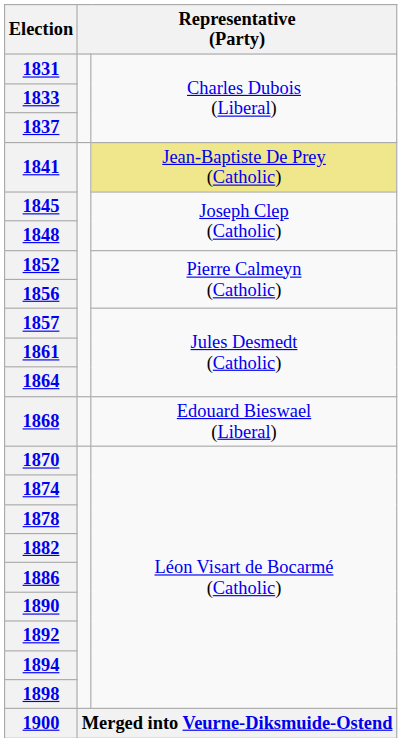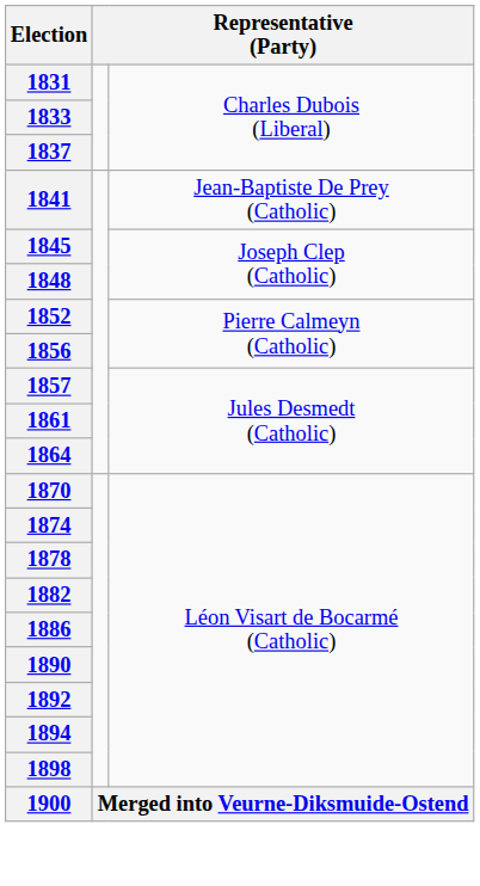1841 | column 3: khaki background -> no background
- row: 1868 | Edouard Bieswael (Liberal)
